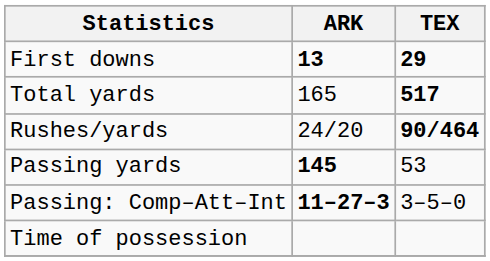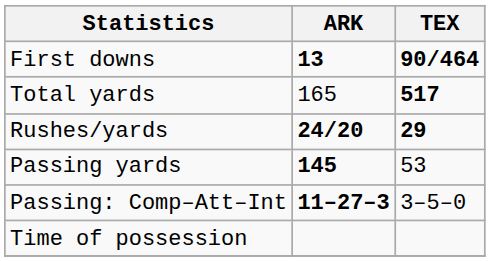First downs | TEX: 29 -> 90/464
Rushes/yards | ARK: normal -> bold
Rushes/yards | TEX: 90/464 -> 29
